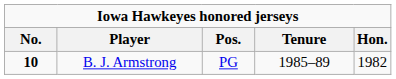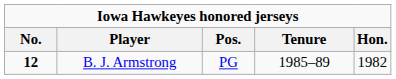B. J. Armstrong | No.: 10 -> 12
